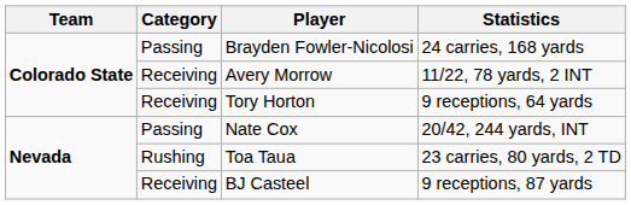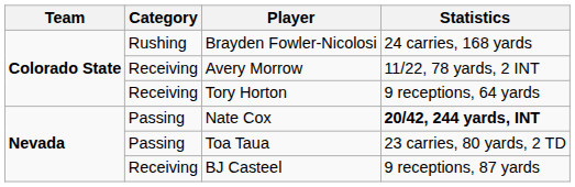Brayden Fowler-Nicolosi | Category: Passing -> Rushing
Nate Cox | Statistics: normal -> bold
Toa Taua | Category: Rushing -> Passing
